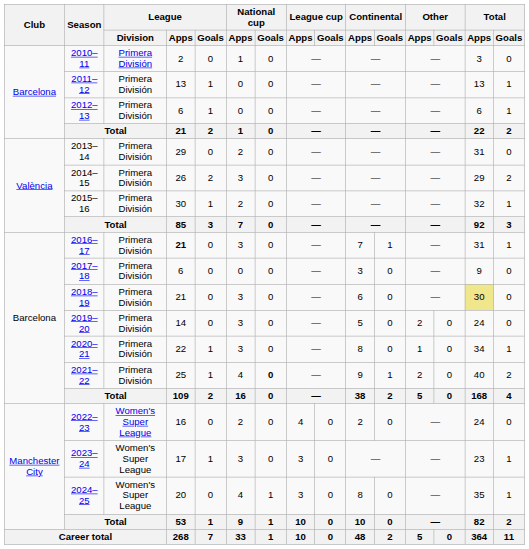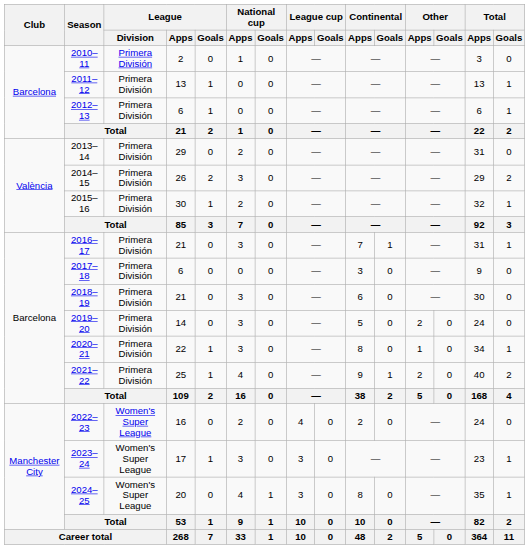2016–17 | League / Apps: bold -> normal
2018–19 | Total / Apps: khaki background -> no background
2021–22 | National cup / Goals: bold -> normal
